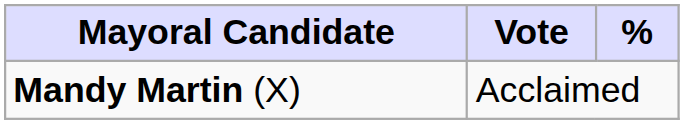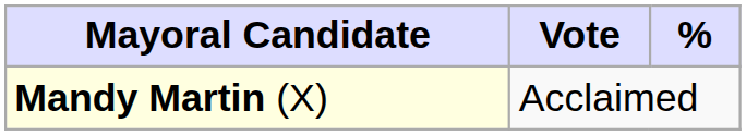Mandy Martin (X) | Mayoral Candidate: no background -> lightyellow background
